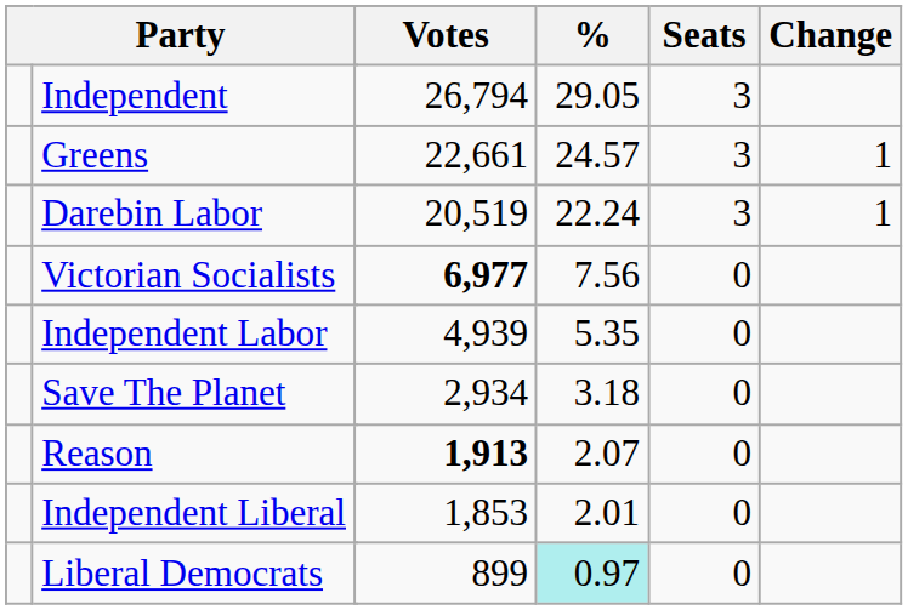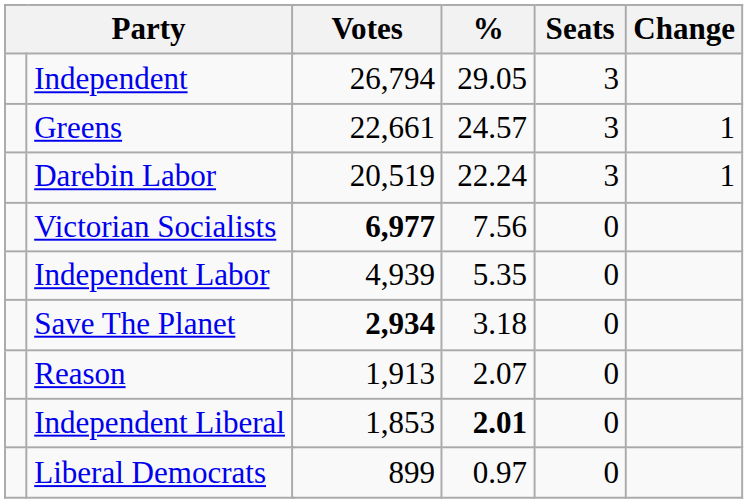Save The Planet | Votes: normal -> bold
Reason | Votes: bold -> normal
Independent Liberal | %: normal -> bold
Liberal Democrats | %: paleturquoise background -> no background
